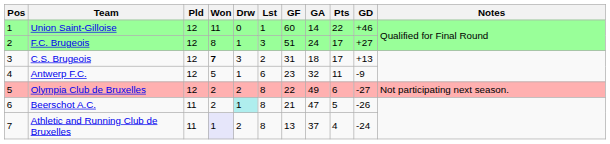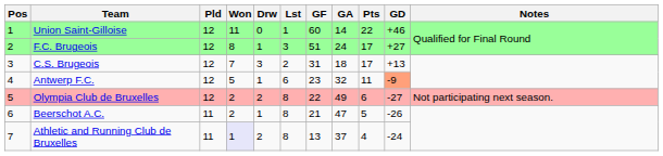C.S. Brugeois | Won: bold -> normal
Antwerp F.C. | GD: no background -> lightsalmon background
Beerschot A.C. | Drw: paleturquoise background -> no background
